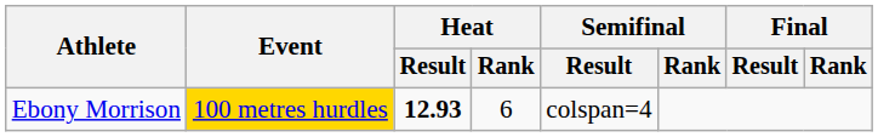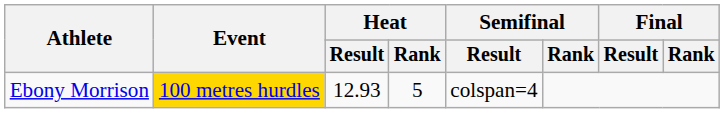Ebony Morrison | Heat / Result: bold -> normal
Ebony Morrison | Heat / Rank: 6 -> 5
